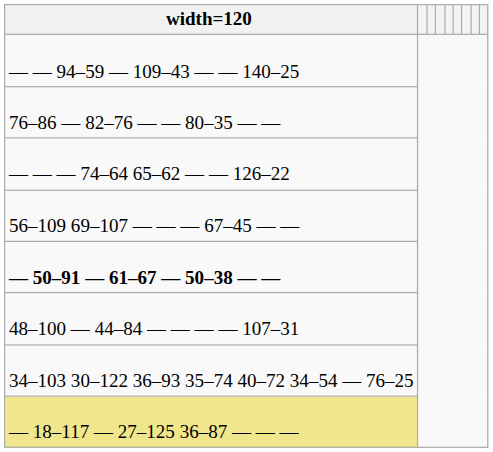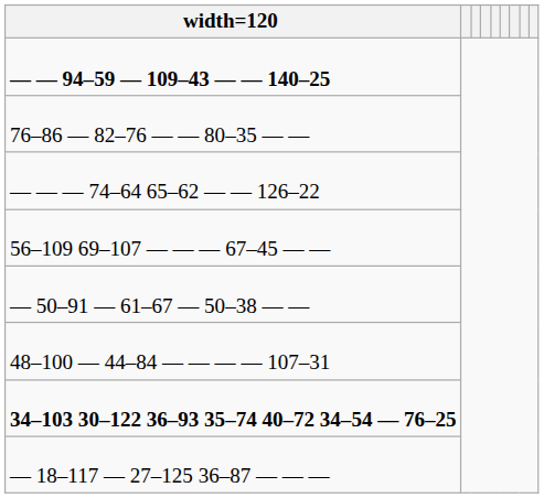— — 94–59 — 109–43 — — 140–25 | width=120: normal -> bold
— 50–91 — 61–67 — 50–38 — — | width=120: bold -> normal
34–103 30–122 36–93 35–74 40–72 34–54 — 76–25 | width=120: normal -> bold
— 18–117 — 27–125 36–87 — — — | width=120: khaki background -> no background
